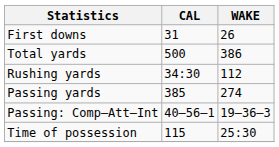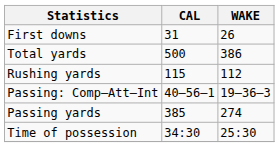Rushing yards | CAL: 34:30 -> 115
rows swapped: Passing yards <-> Passing: Comp–Att–Int
Time of possession | CAL: 115 -> 34:30
